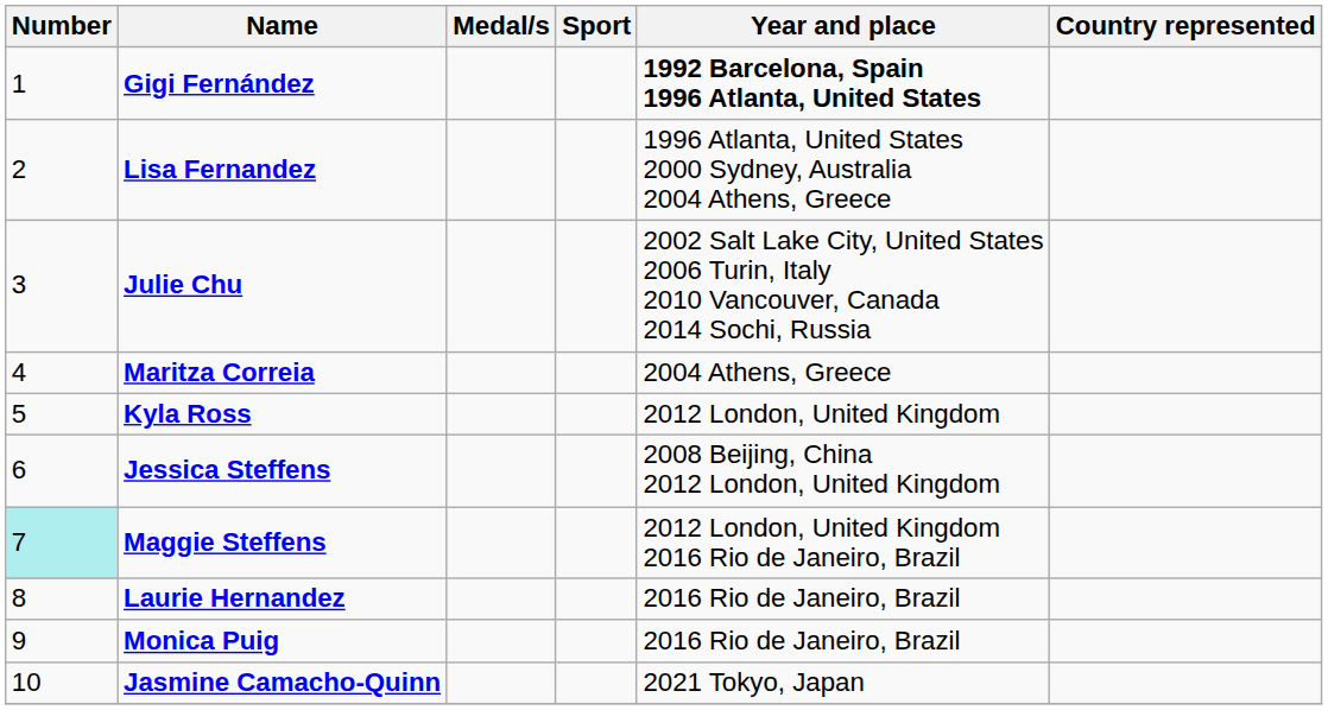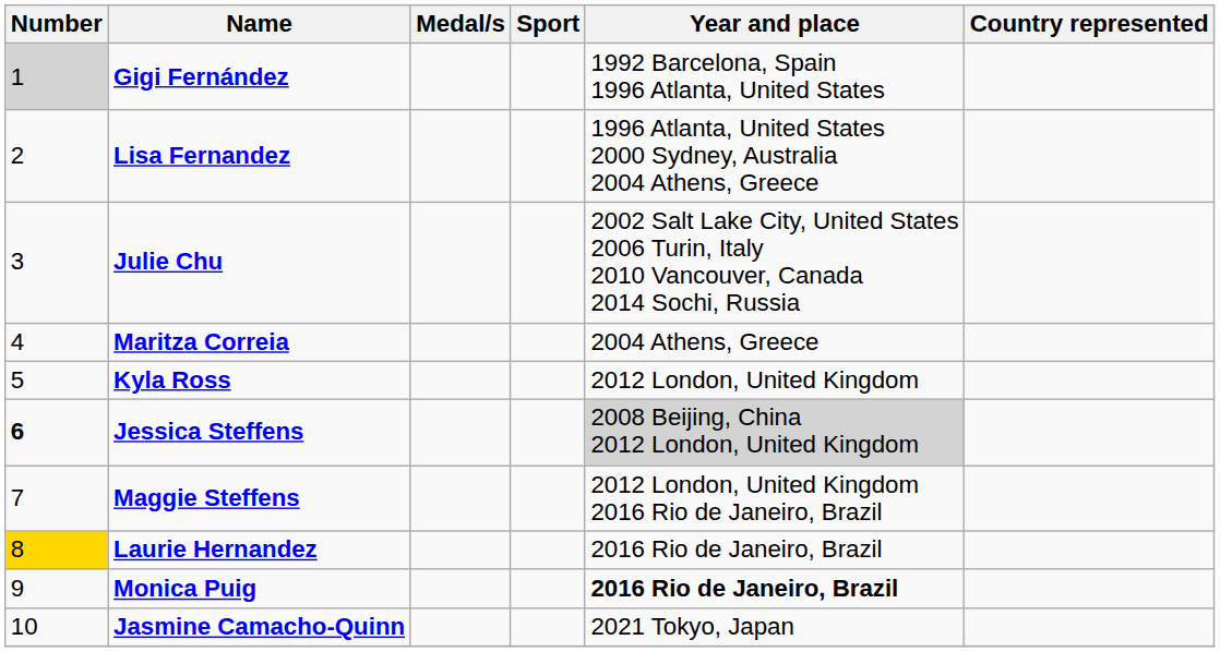Gigi Fernández | Number: no background -> lightgrey background
Gigi Fernández | Year and place: bold -> normal
Jessica Steffens | Number: normal -> bold
Jessica Steffens | Year and place: no background -> lightgrey background
Maggie Steffens | Number: paleturquoise background -> no background
Laurie Hernandez | Number: no background -> gold background
Monica Puig | Year and place: normal -> bold
